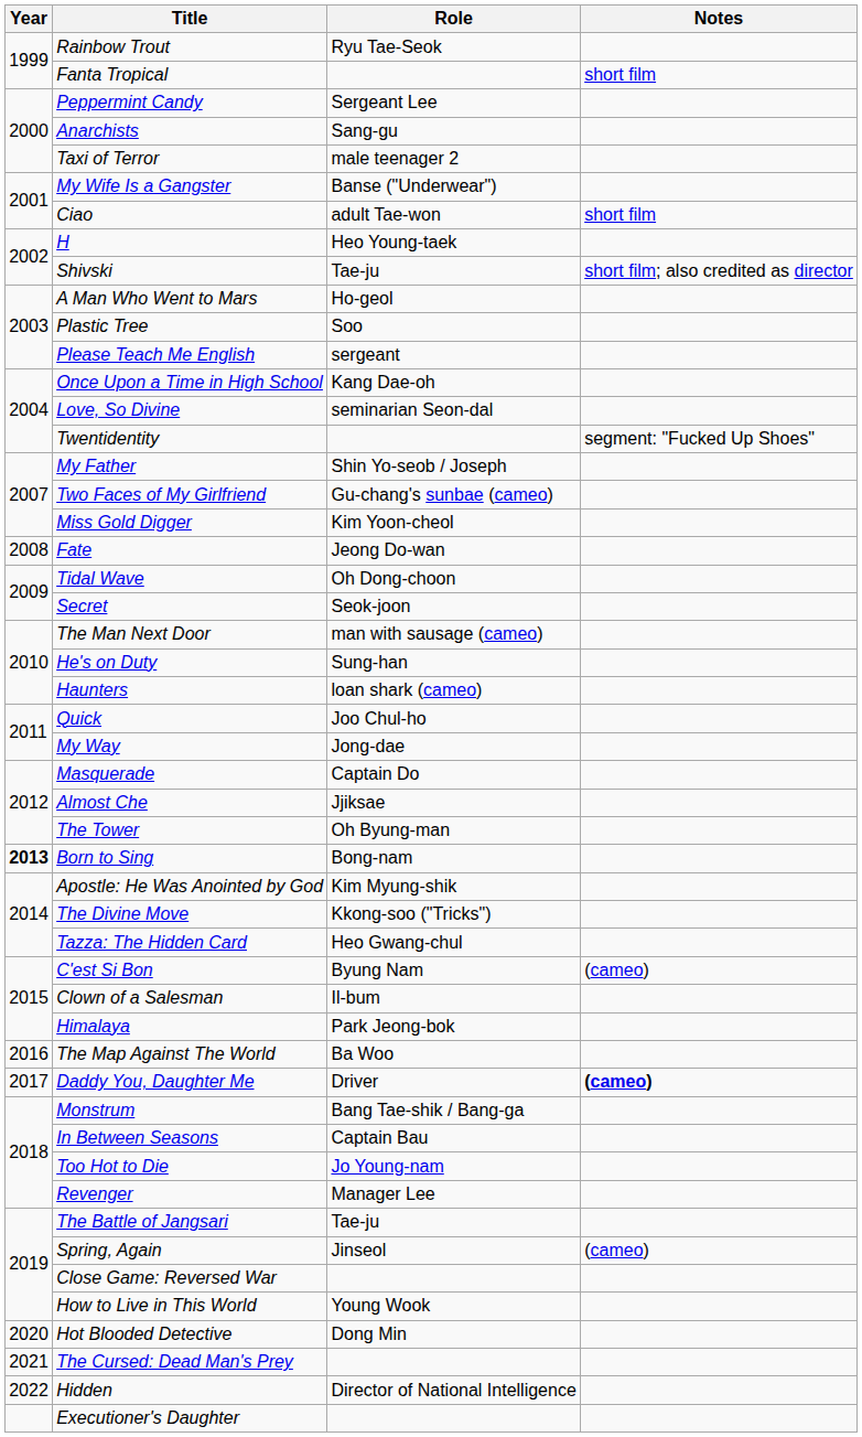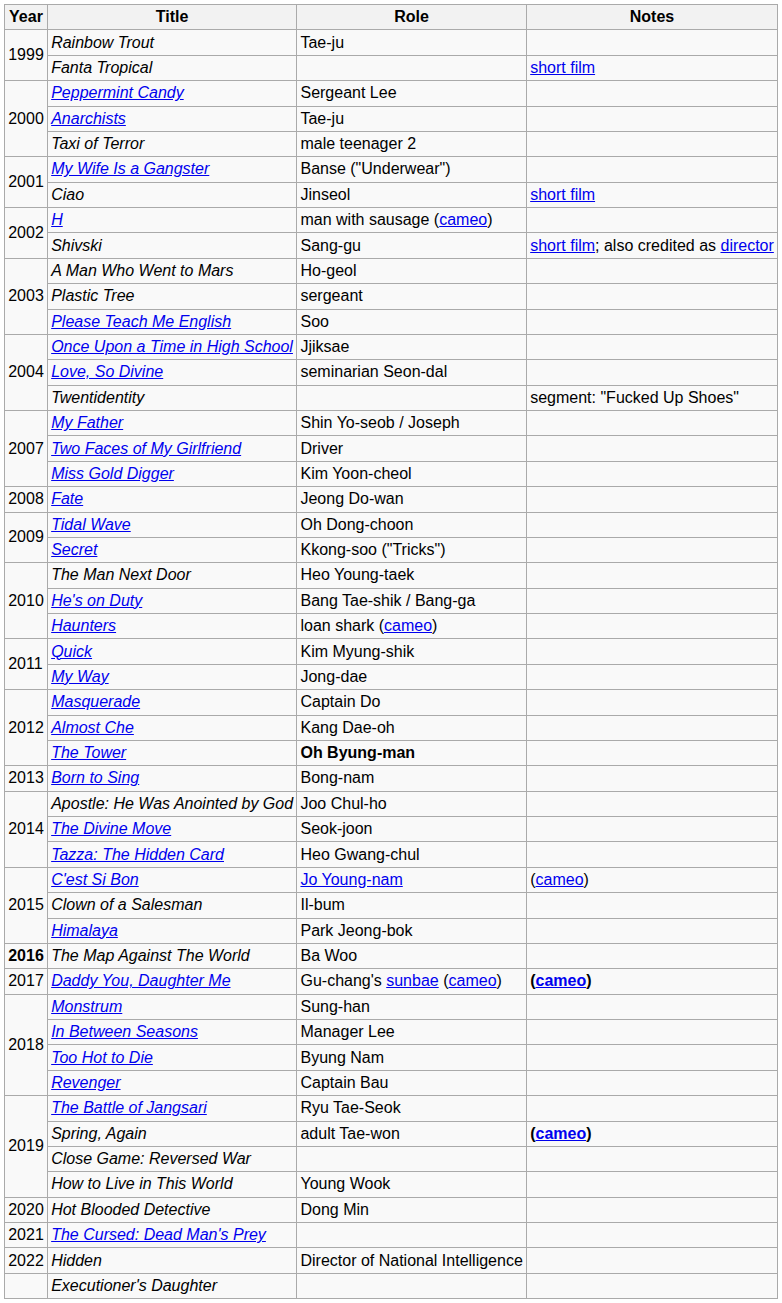Rainbow Trout | Role: Ryu Tae-Seok -> Tae-ju
Anarchists | Role: Sang-gu -> Tae-ju
Ciao | Role: adult Tae-won -> Jinseol
H | Role: Heo Young-taek -> man with sausage (cameo)
Shivski | Role: Tae-ju -> Sang-gu
Plastic Tree | Role: Soo -> sergeant
Please Teach Me English | Role: sergeant -> Soo
Once Upon a Time in High School | Role: Kang Dae-oh -> Jjiksae
Two Faces of My Girlfriend | Role: Gu-chang's sunbae (cameo) -> Driver
Secret | Role: Seok-joon -> Kkong-soo ("Tricks")
The Man Next Door | Role: man with sausage (cameo) -> Heo Young-taek
He's on Duty | Role: Sung-han -> Bang Tae-shik / Bang-ga
Quick | Role: Joo Chul-ho -> Kim Myung-shik
Almost Che | Role: Jjiksae -> Kang Dae-oh
The Tower | Role: normal -> bold
Born to Sing | Year: bold -> normal
Apostle: He Was Anointed by God | Role: Kim Myung-shik -> Joo Chul-ho
The Divine Move | Role: Kkong-soo ("Tricks") -> Seok-joon
C'est Si Bon | Role: Byung Nam -> Jo Young-nam
The Map Against The World | Year: normal -> bold
Daddy You, Daughter Me | Role: Driver -> Gu-chang's sunbae (cameo)
Monstrum | Role: Bang Tae-shik / Bang-ga -> Sung-han
In Between Seasons | Role: Captain Bau -> Manager Lee
Too Hot to Die | Role: Jo Young-nam -> Byung Nam
Revenger | Role: Manager Lee -> Captain Bau
The Battle of Jangsari | Role: Tae-ju -> Ryu Tae-Seok
Spring, Again | Role: Jinseol -> adult Tae-won
Spring, Again | Notes: normal -> bold
